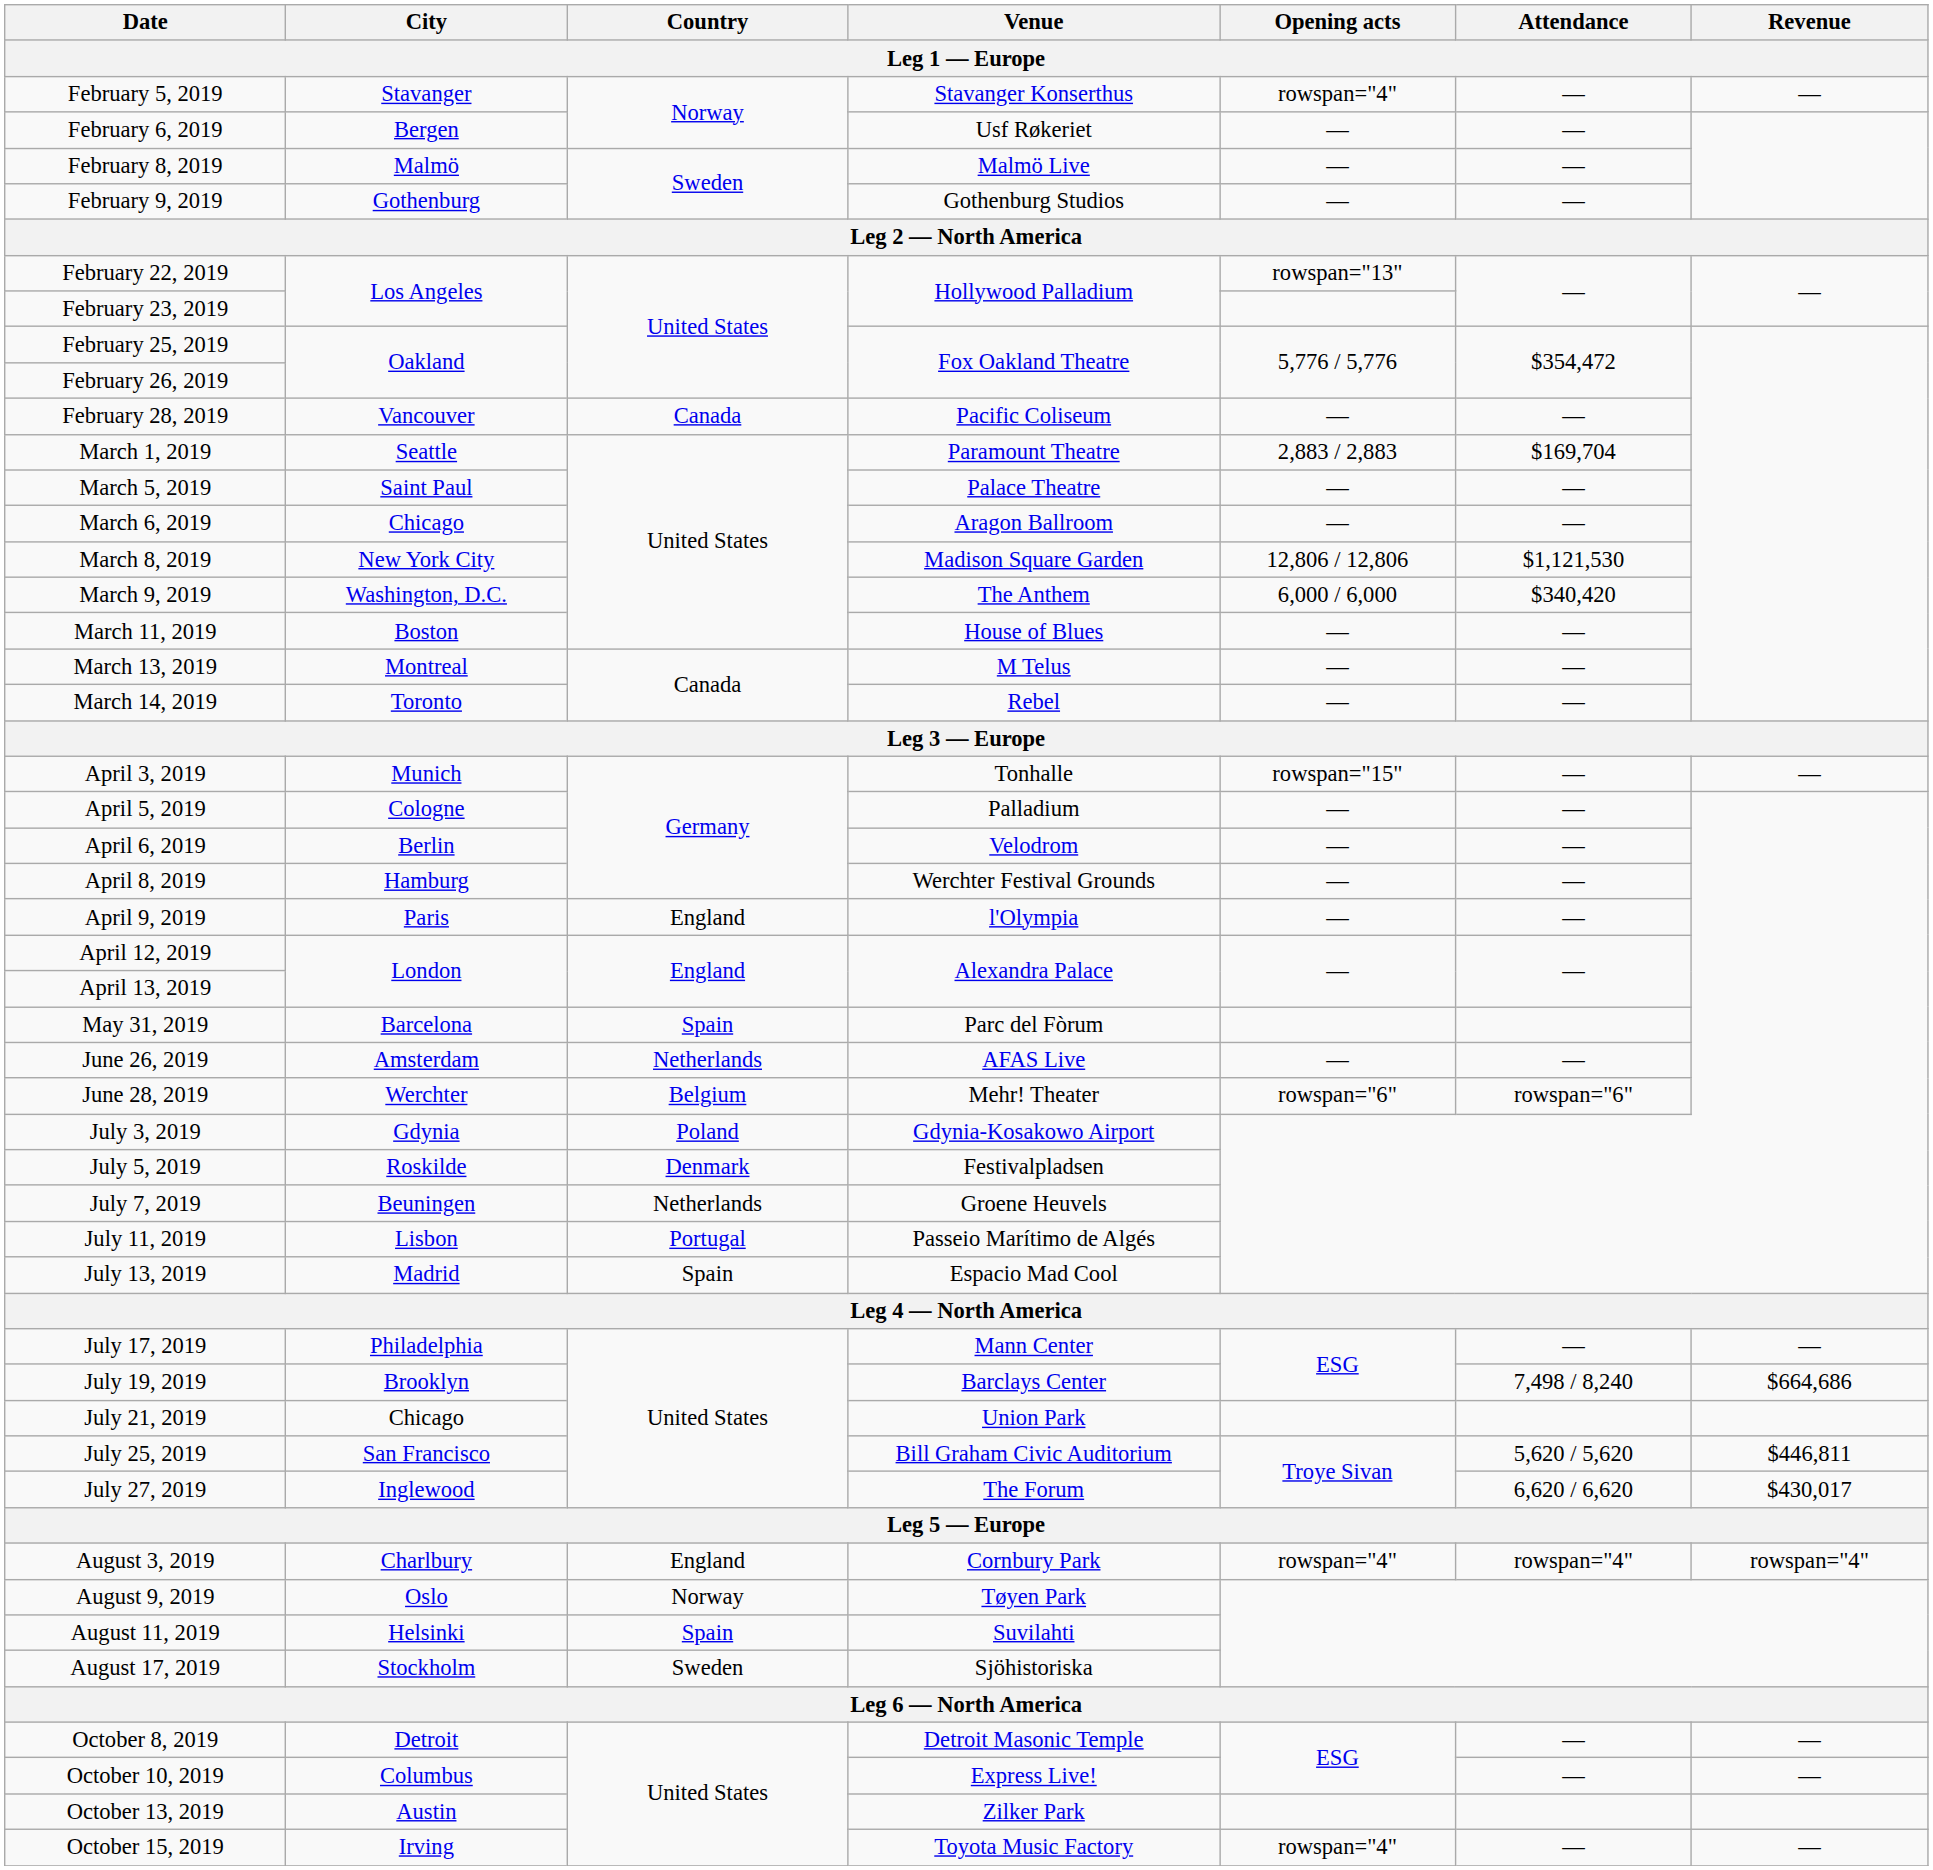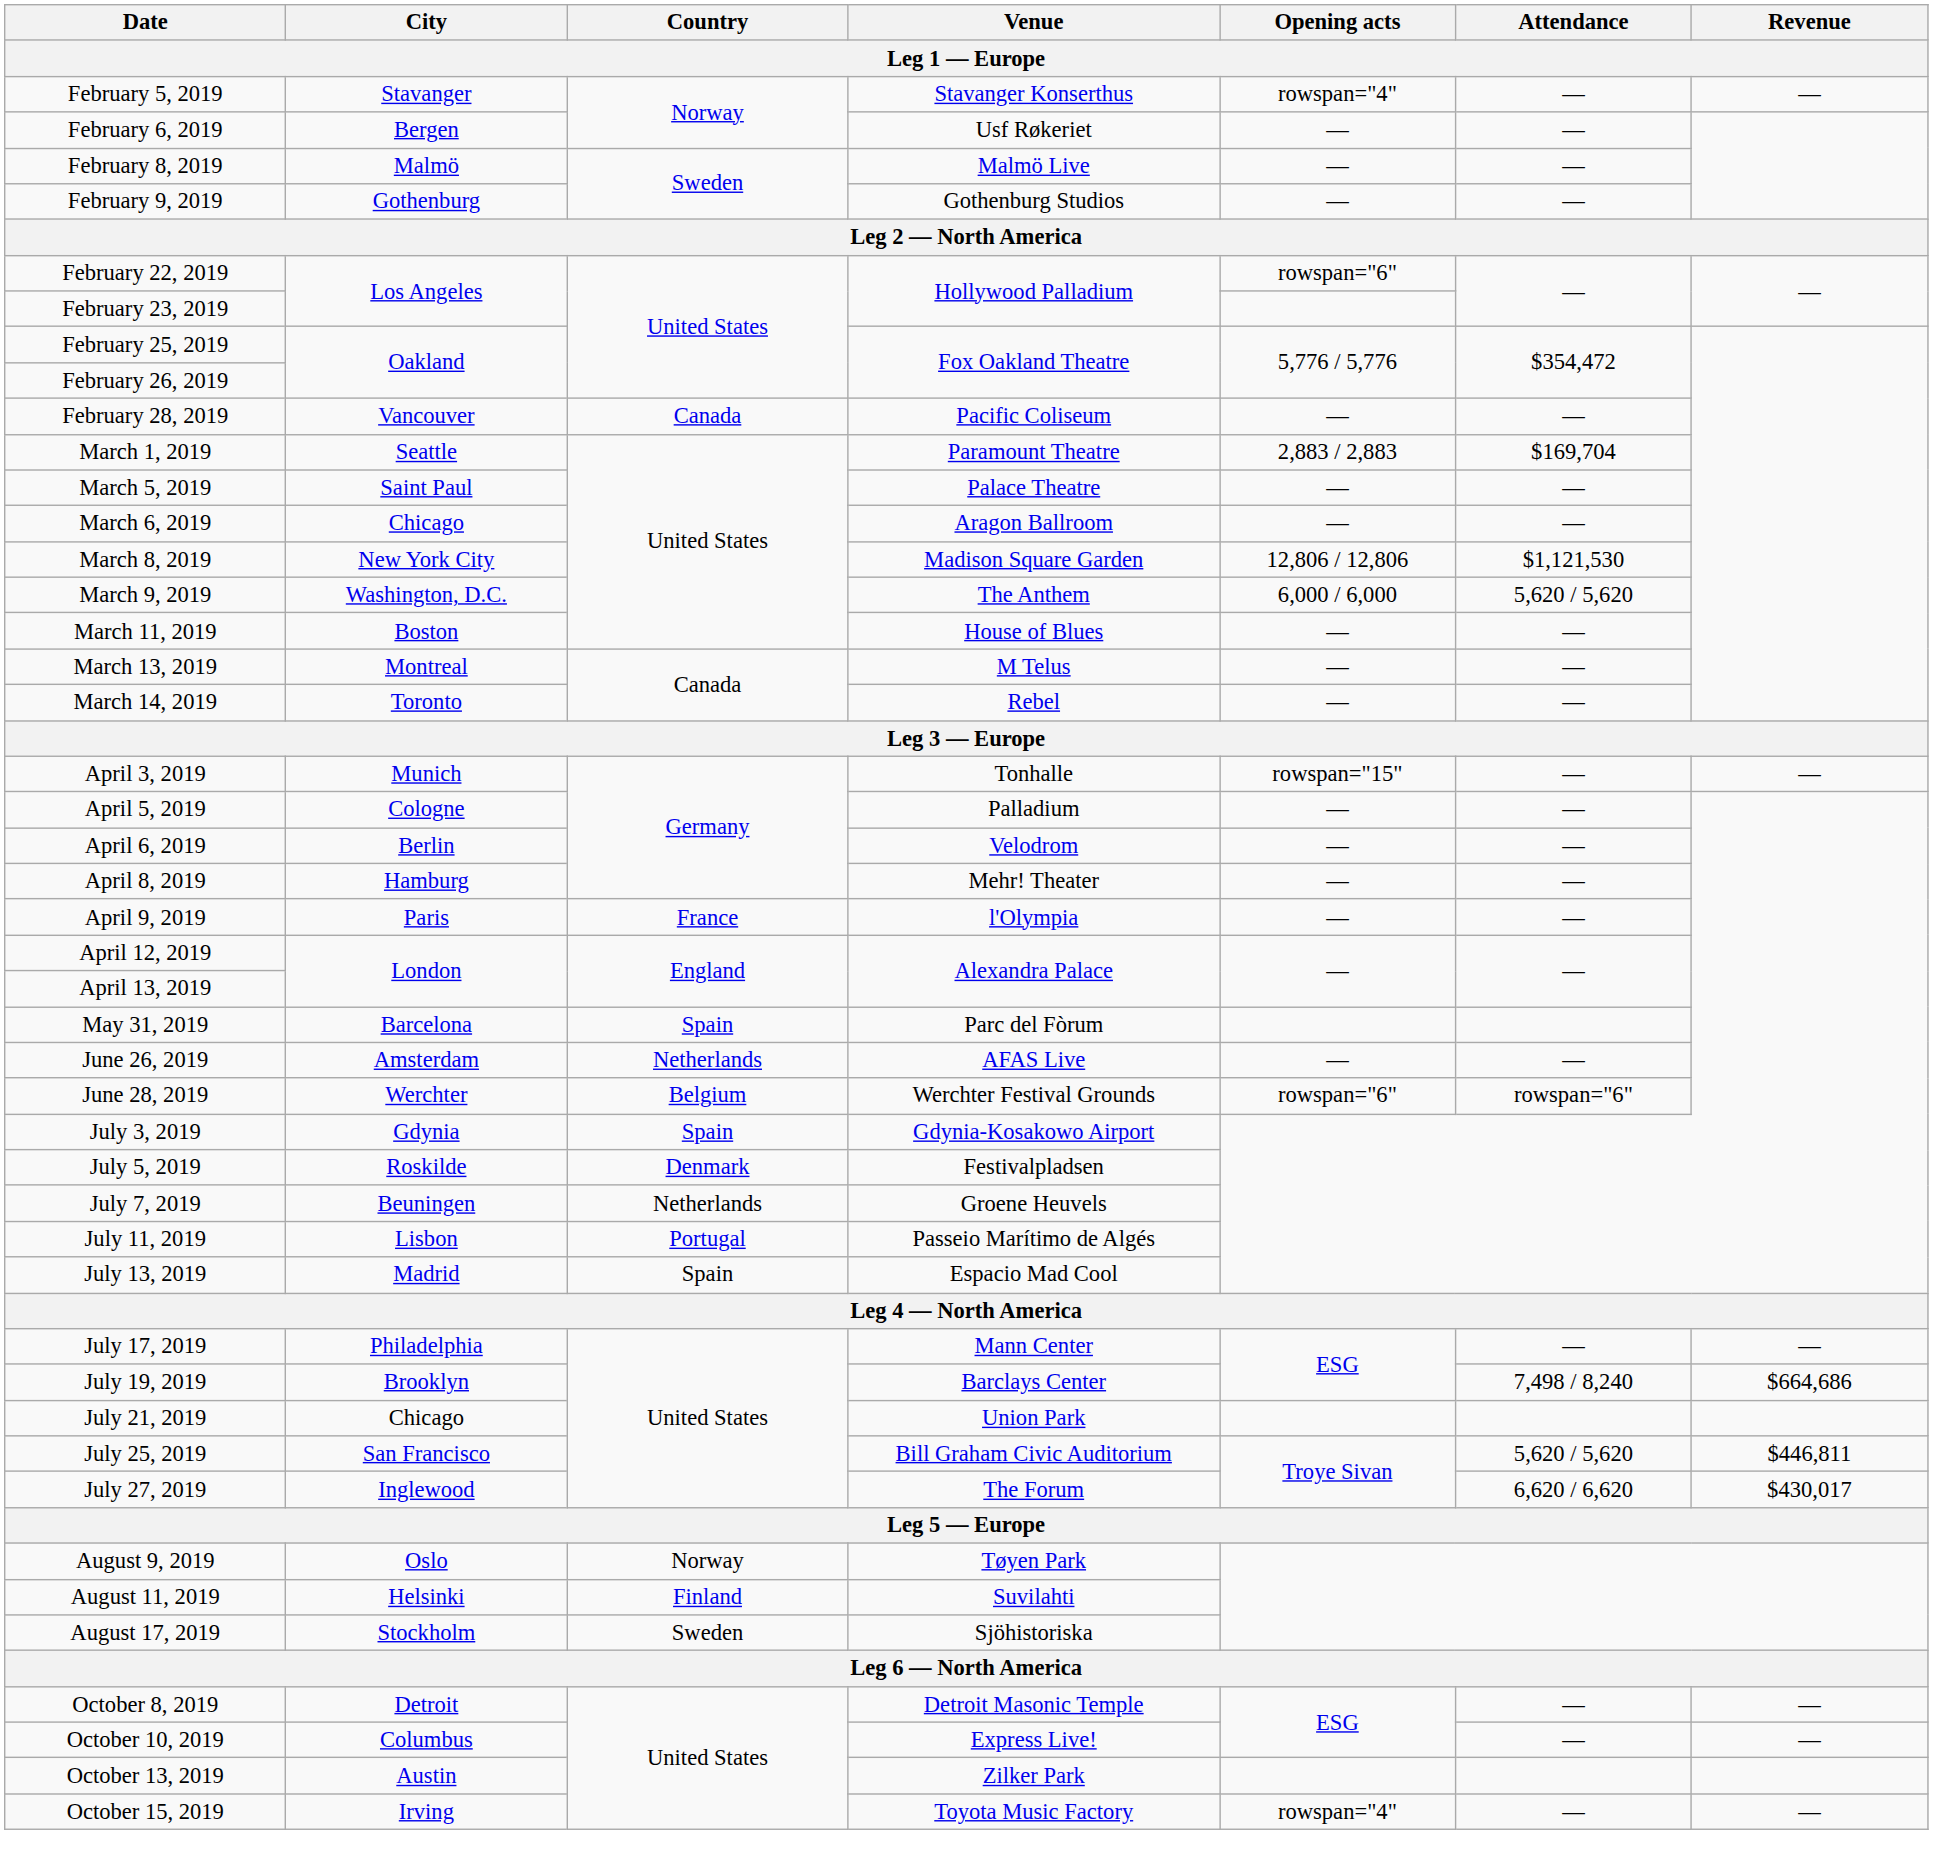February 22, 2019 | Opening acts: rowspan="13" -> rowspan="6"
March 9, 2019 | Attendance: $340,420 -> 5,620 / 5,620
April 8, 2019 | Venue: Werchter Festival Grounds -> Mehr! Theater
April 9, 2019 | Country: England -> France
June 28, 2019 | Venue: Mehr! Theater -> Werchter Festival Grounds
July 3, 2019 | Country: Poland -> Spain
- row: August 3, 2019 | Charlbury | England | Cornbury Park | rowspan="4" | rowspan="4" | rowspan="4"
August 11, 2019 | Country: Spain -> Finland
